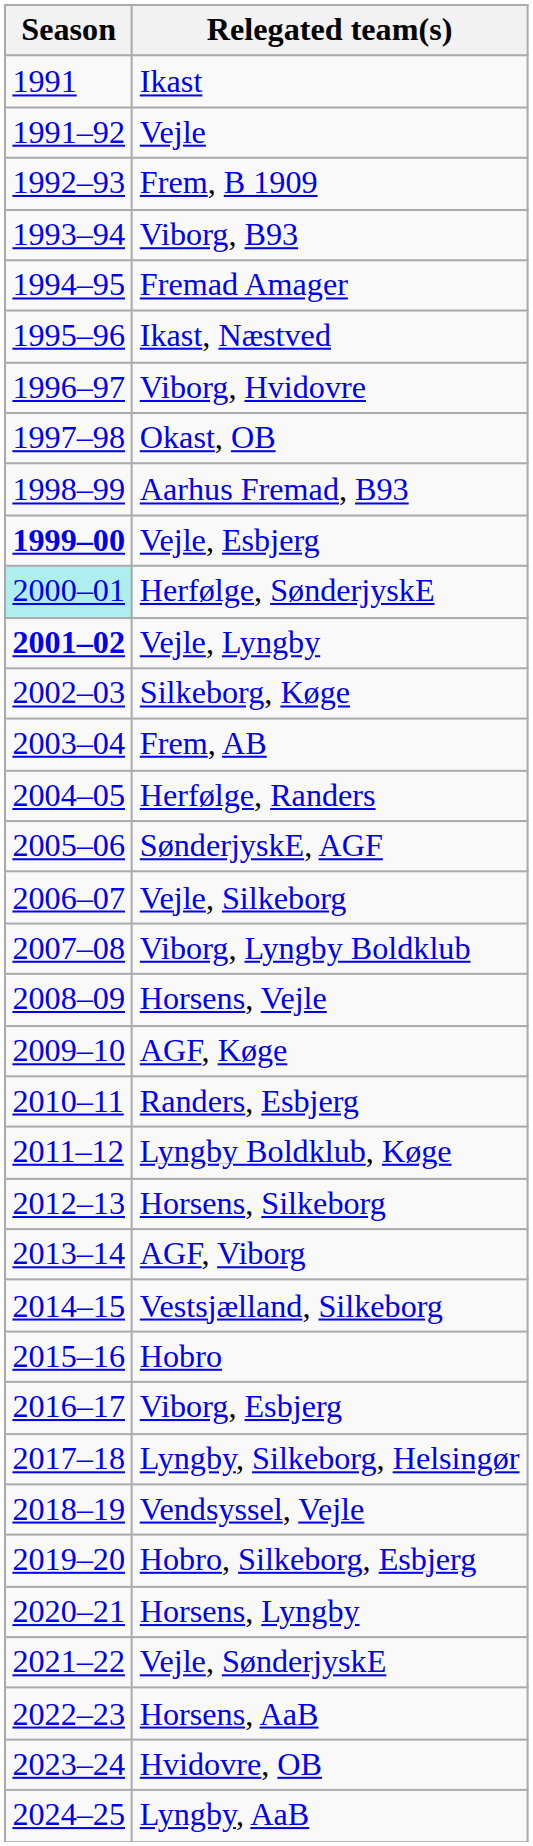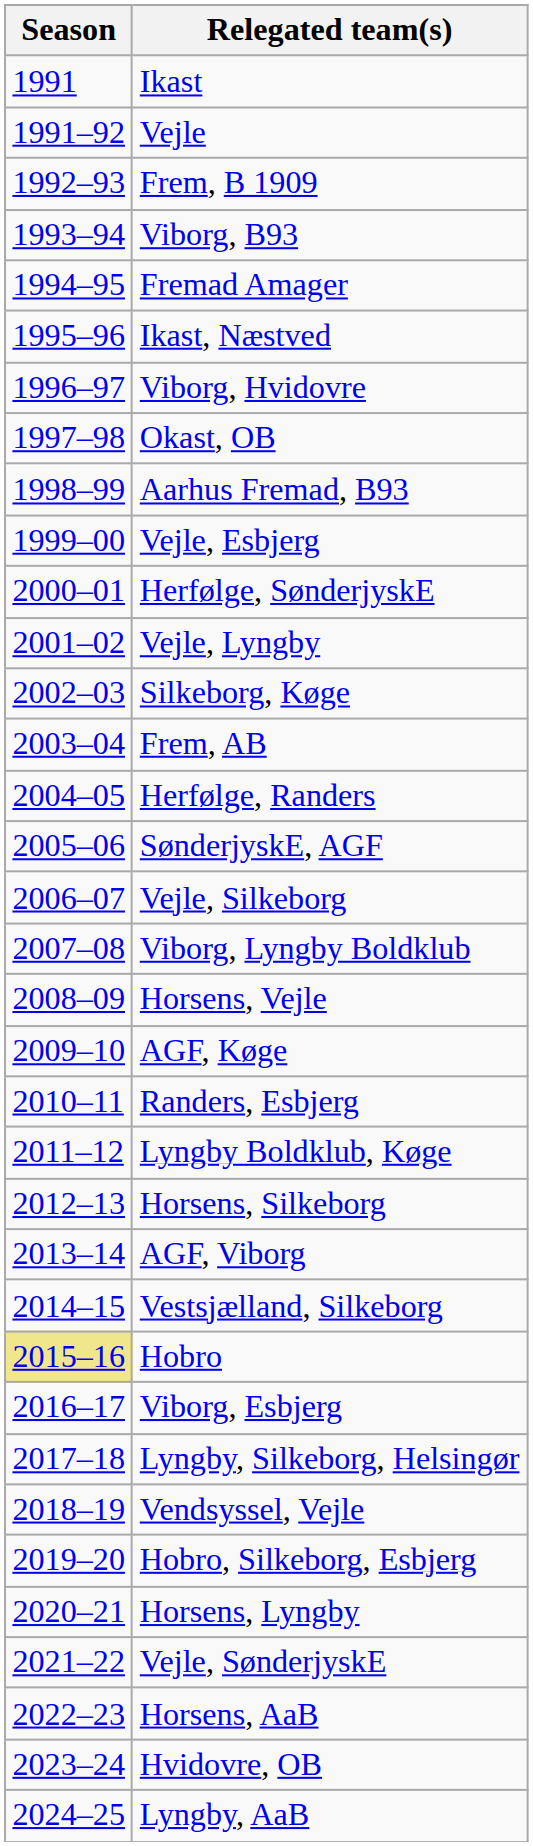Vejle, Esbjerg | Season: bold -> normal
Herfølge, SønderjyskE | Season: paleturquoise background -> no background
Vejle, Lyngby | Season: bold -> normal
Hobro | Season: no background -> khaki background
